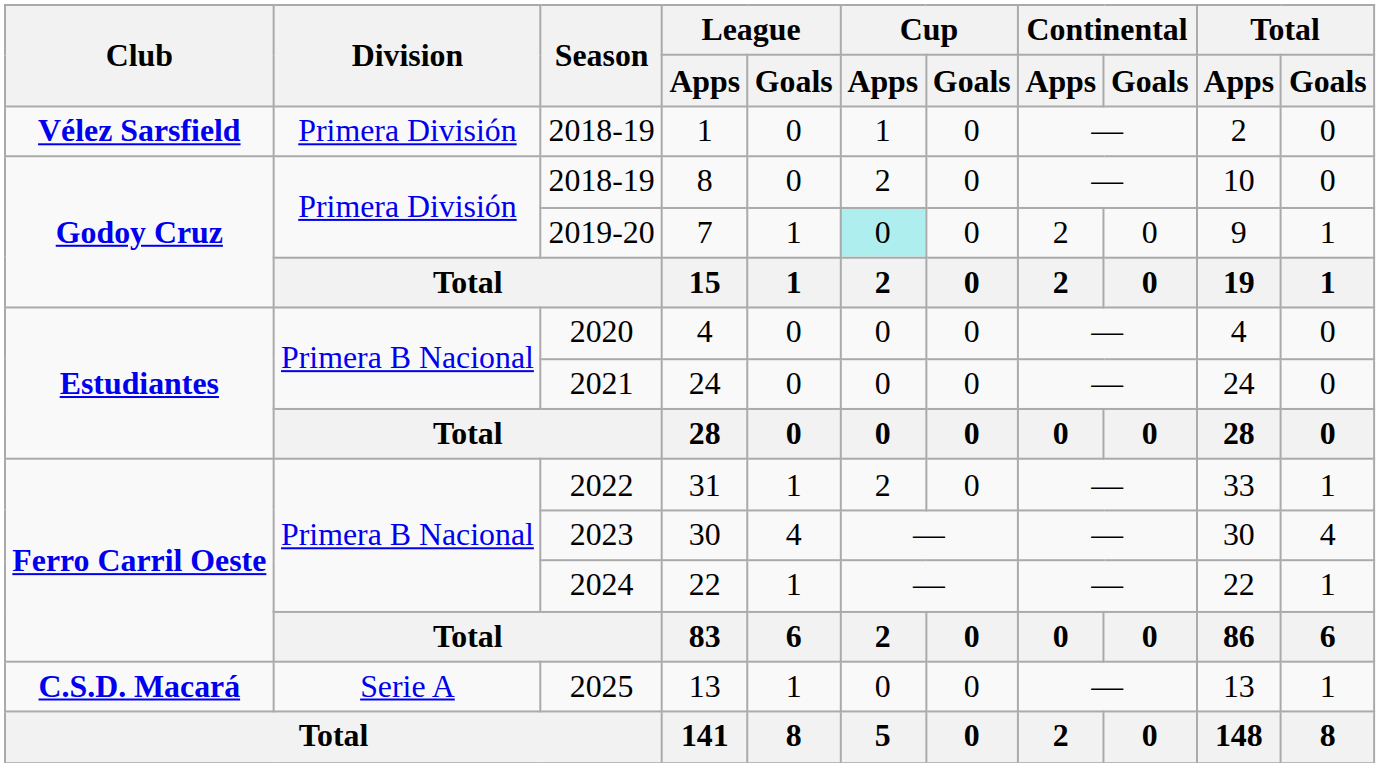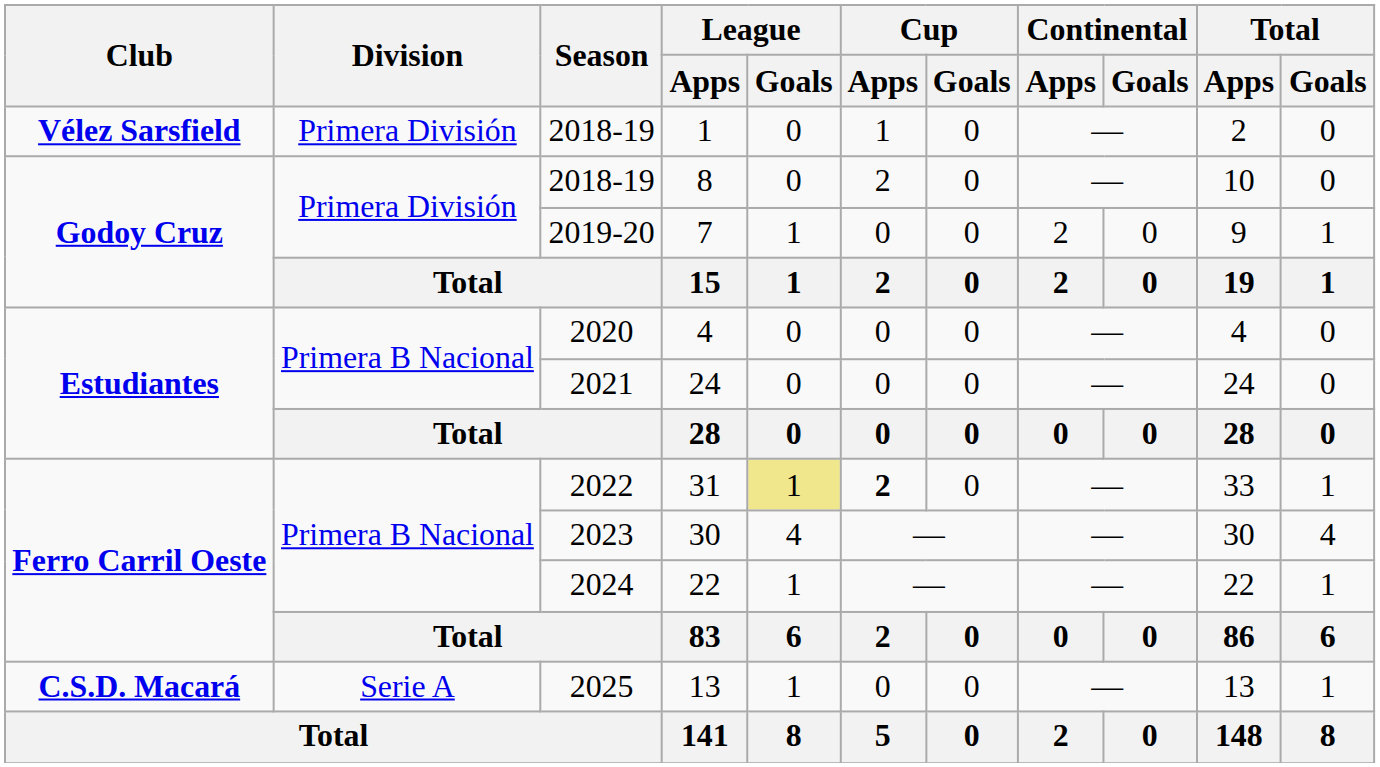7 | Cup / Apps: paleturquoise background -> no background
31 | League / Goals: no background -> khaki background
31 | Cup / Apps: normal -> bold
